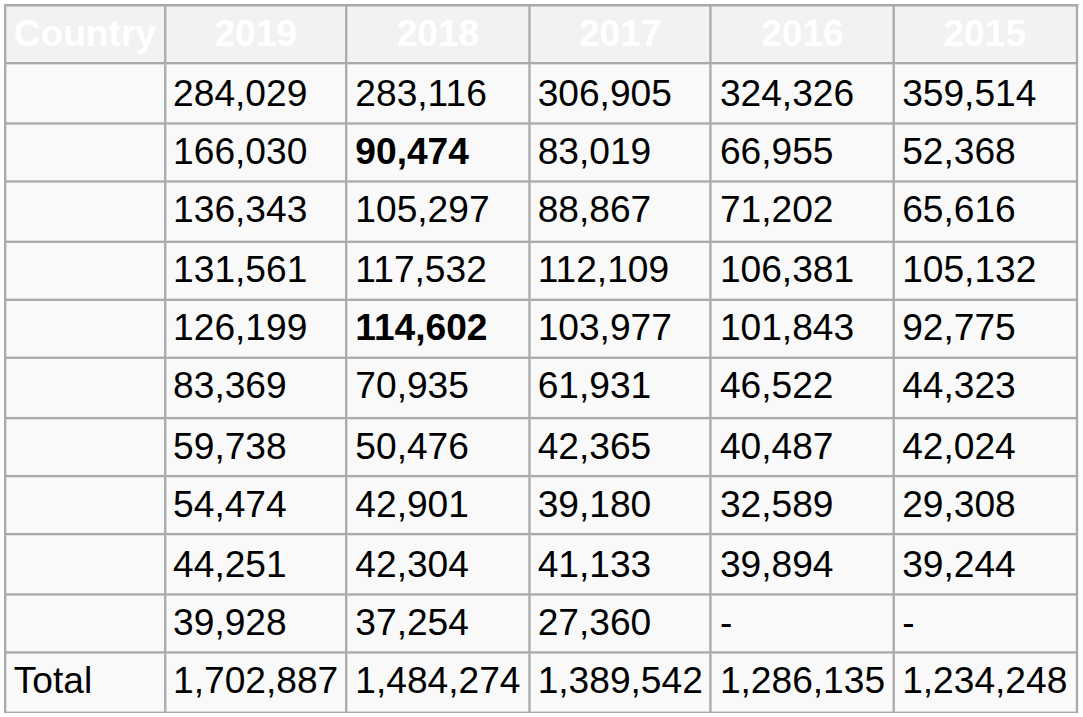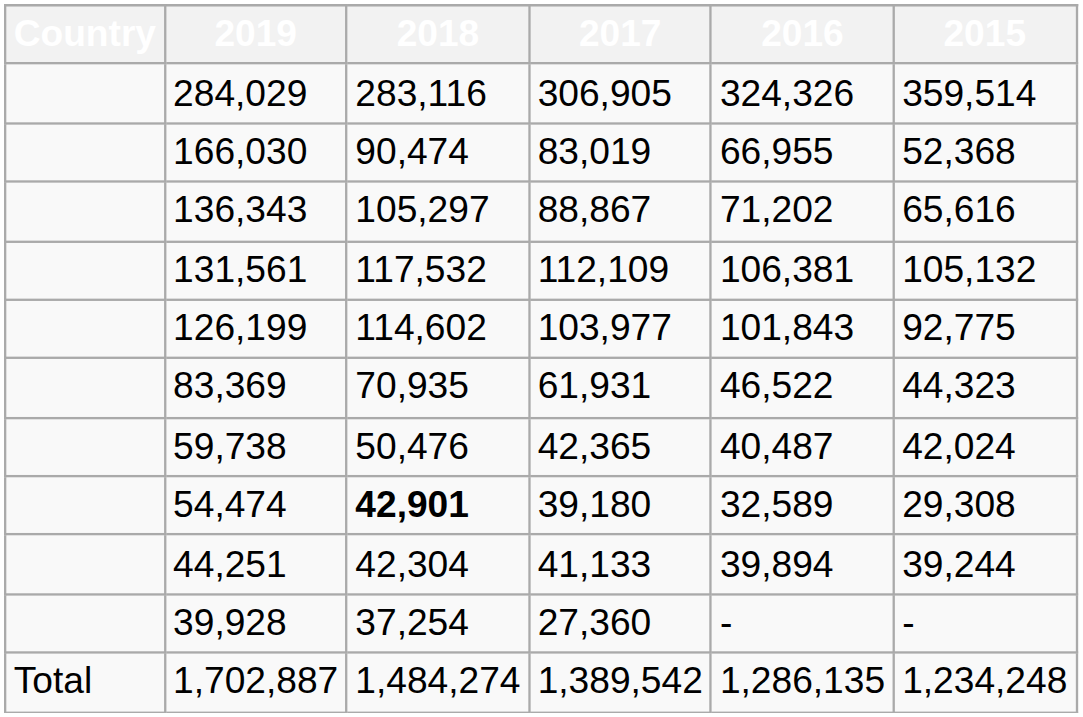166,030 | 2018: bold -> normal
126,199 | 2018: bold -> normal
54,474 | 2018: normal -> bold
